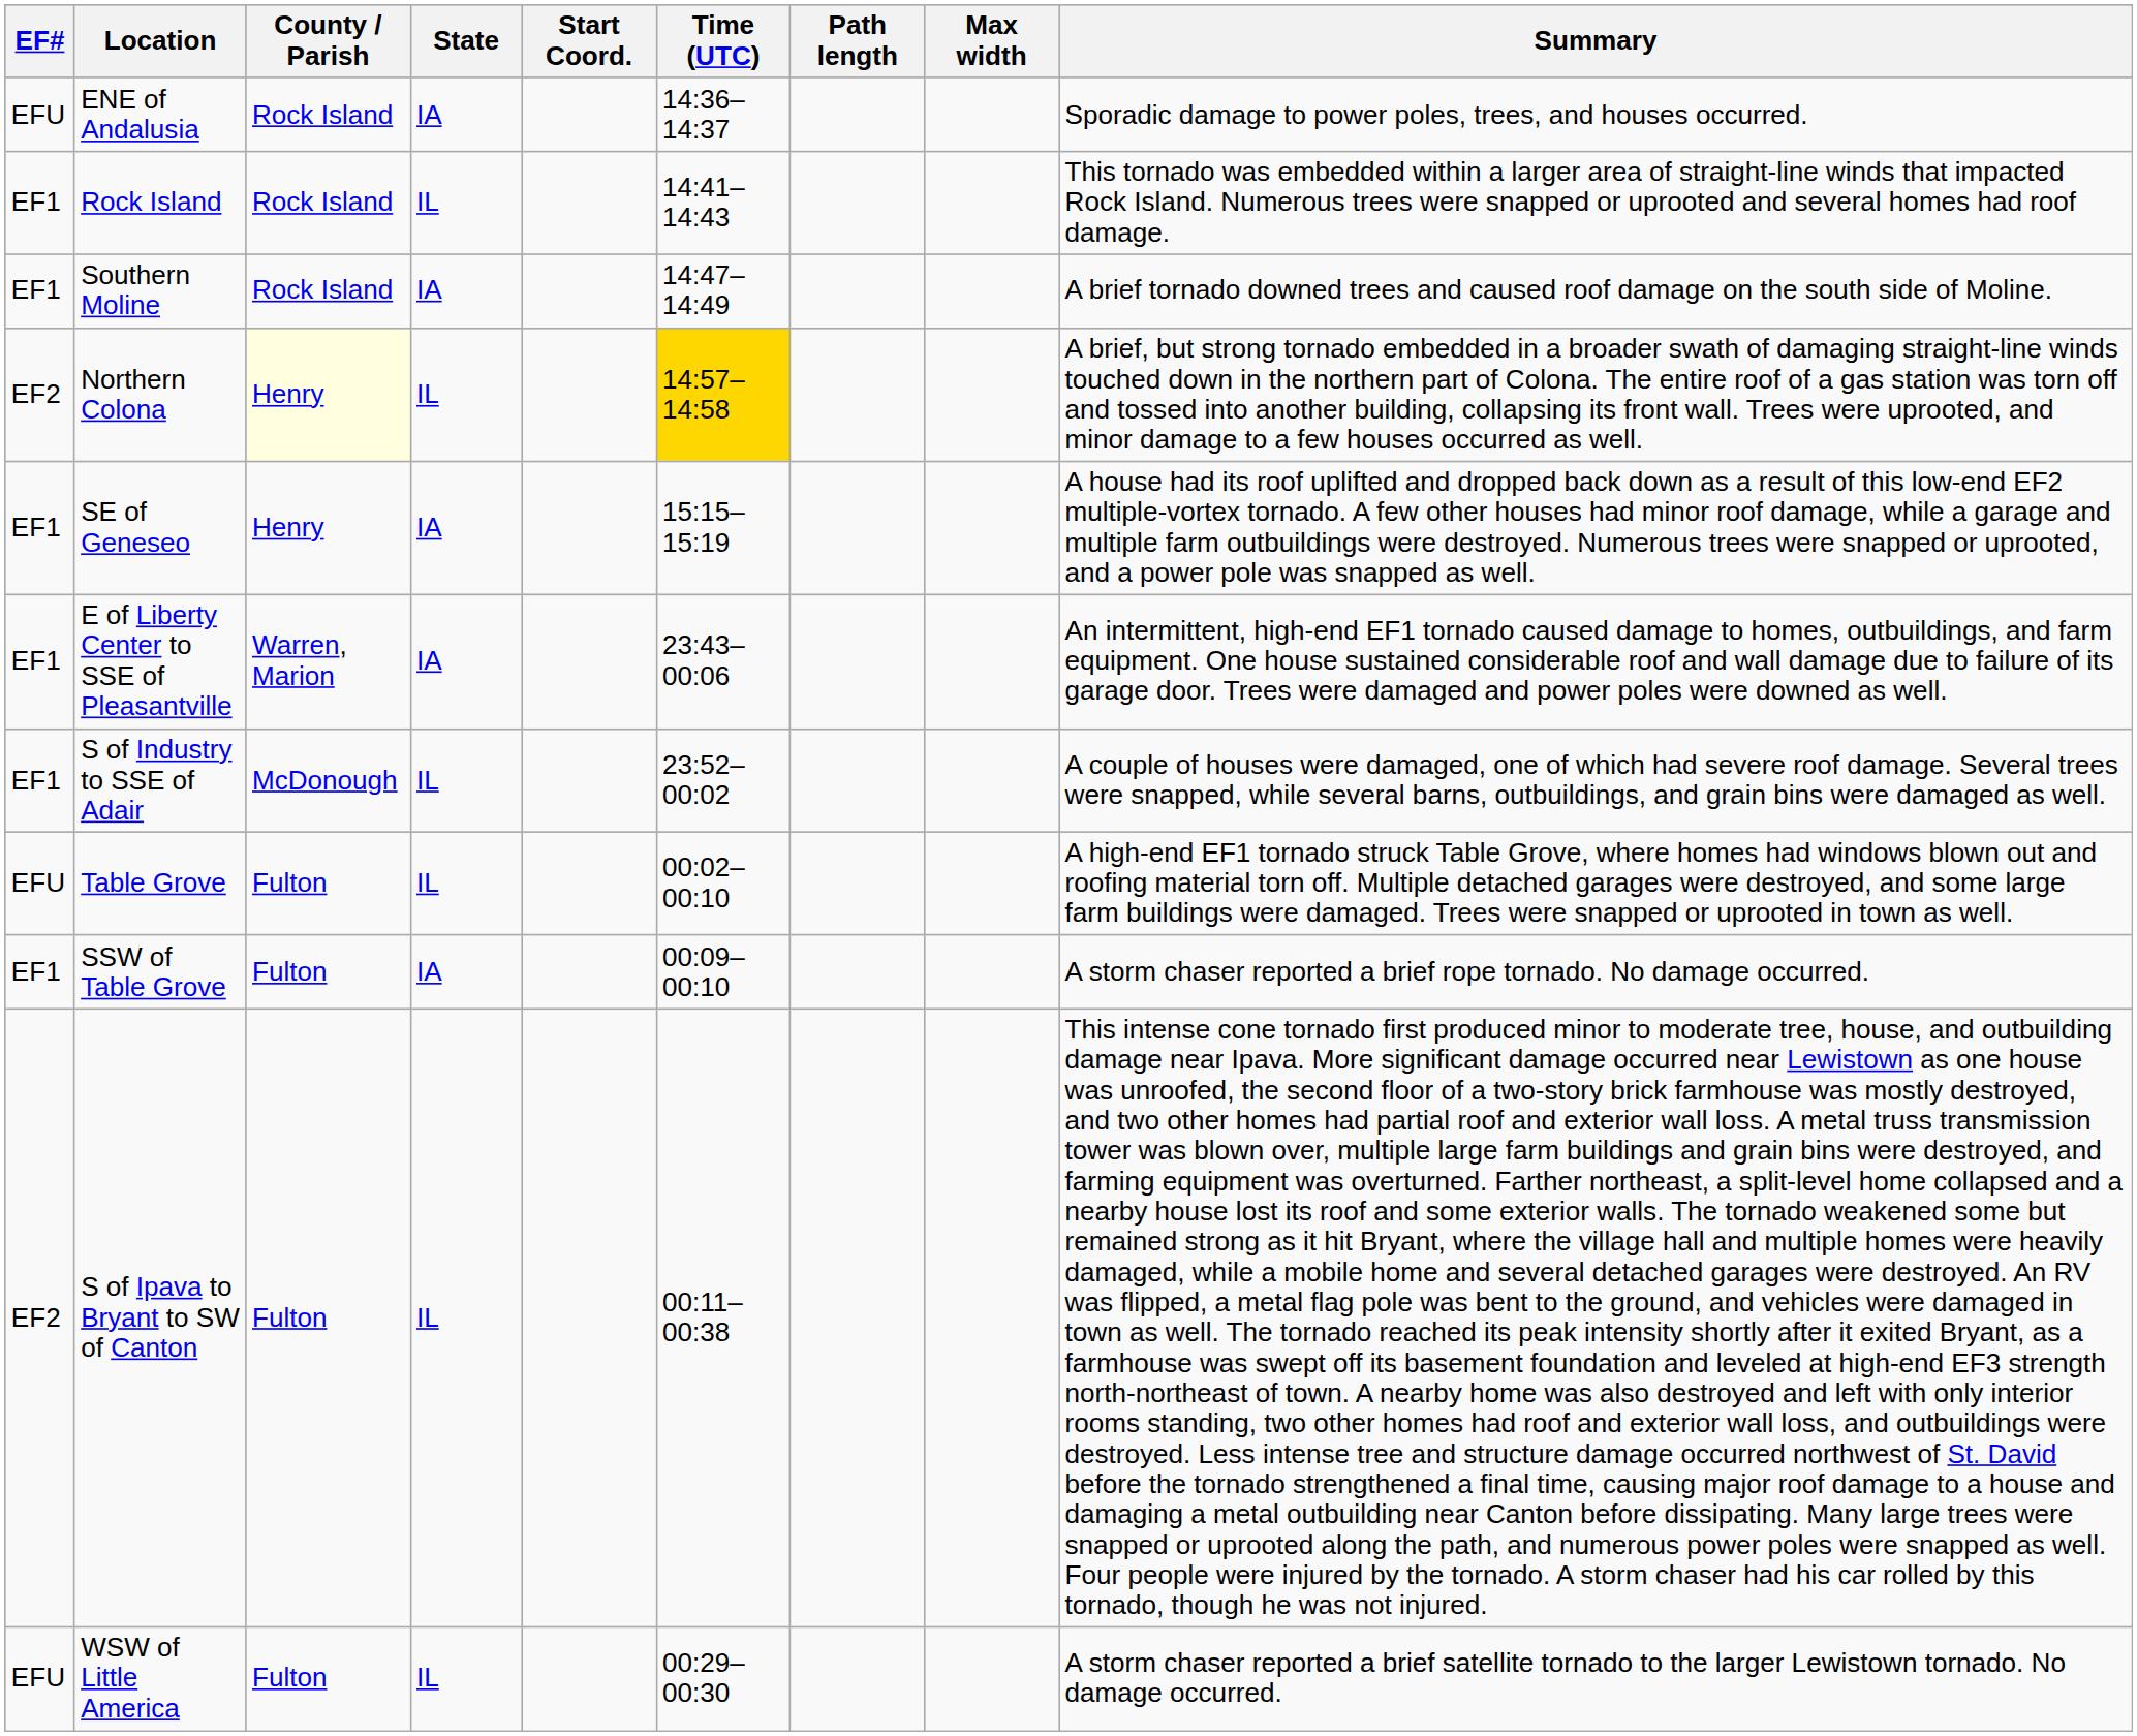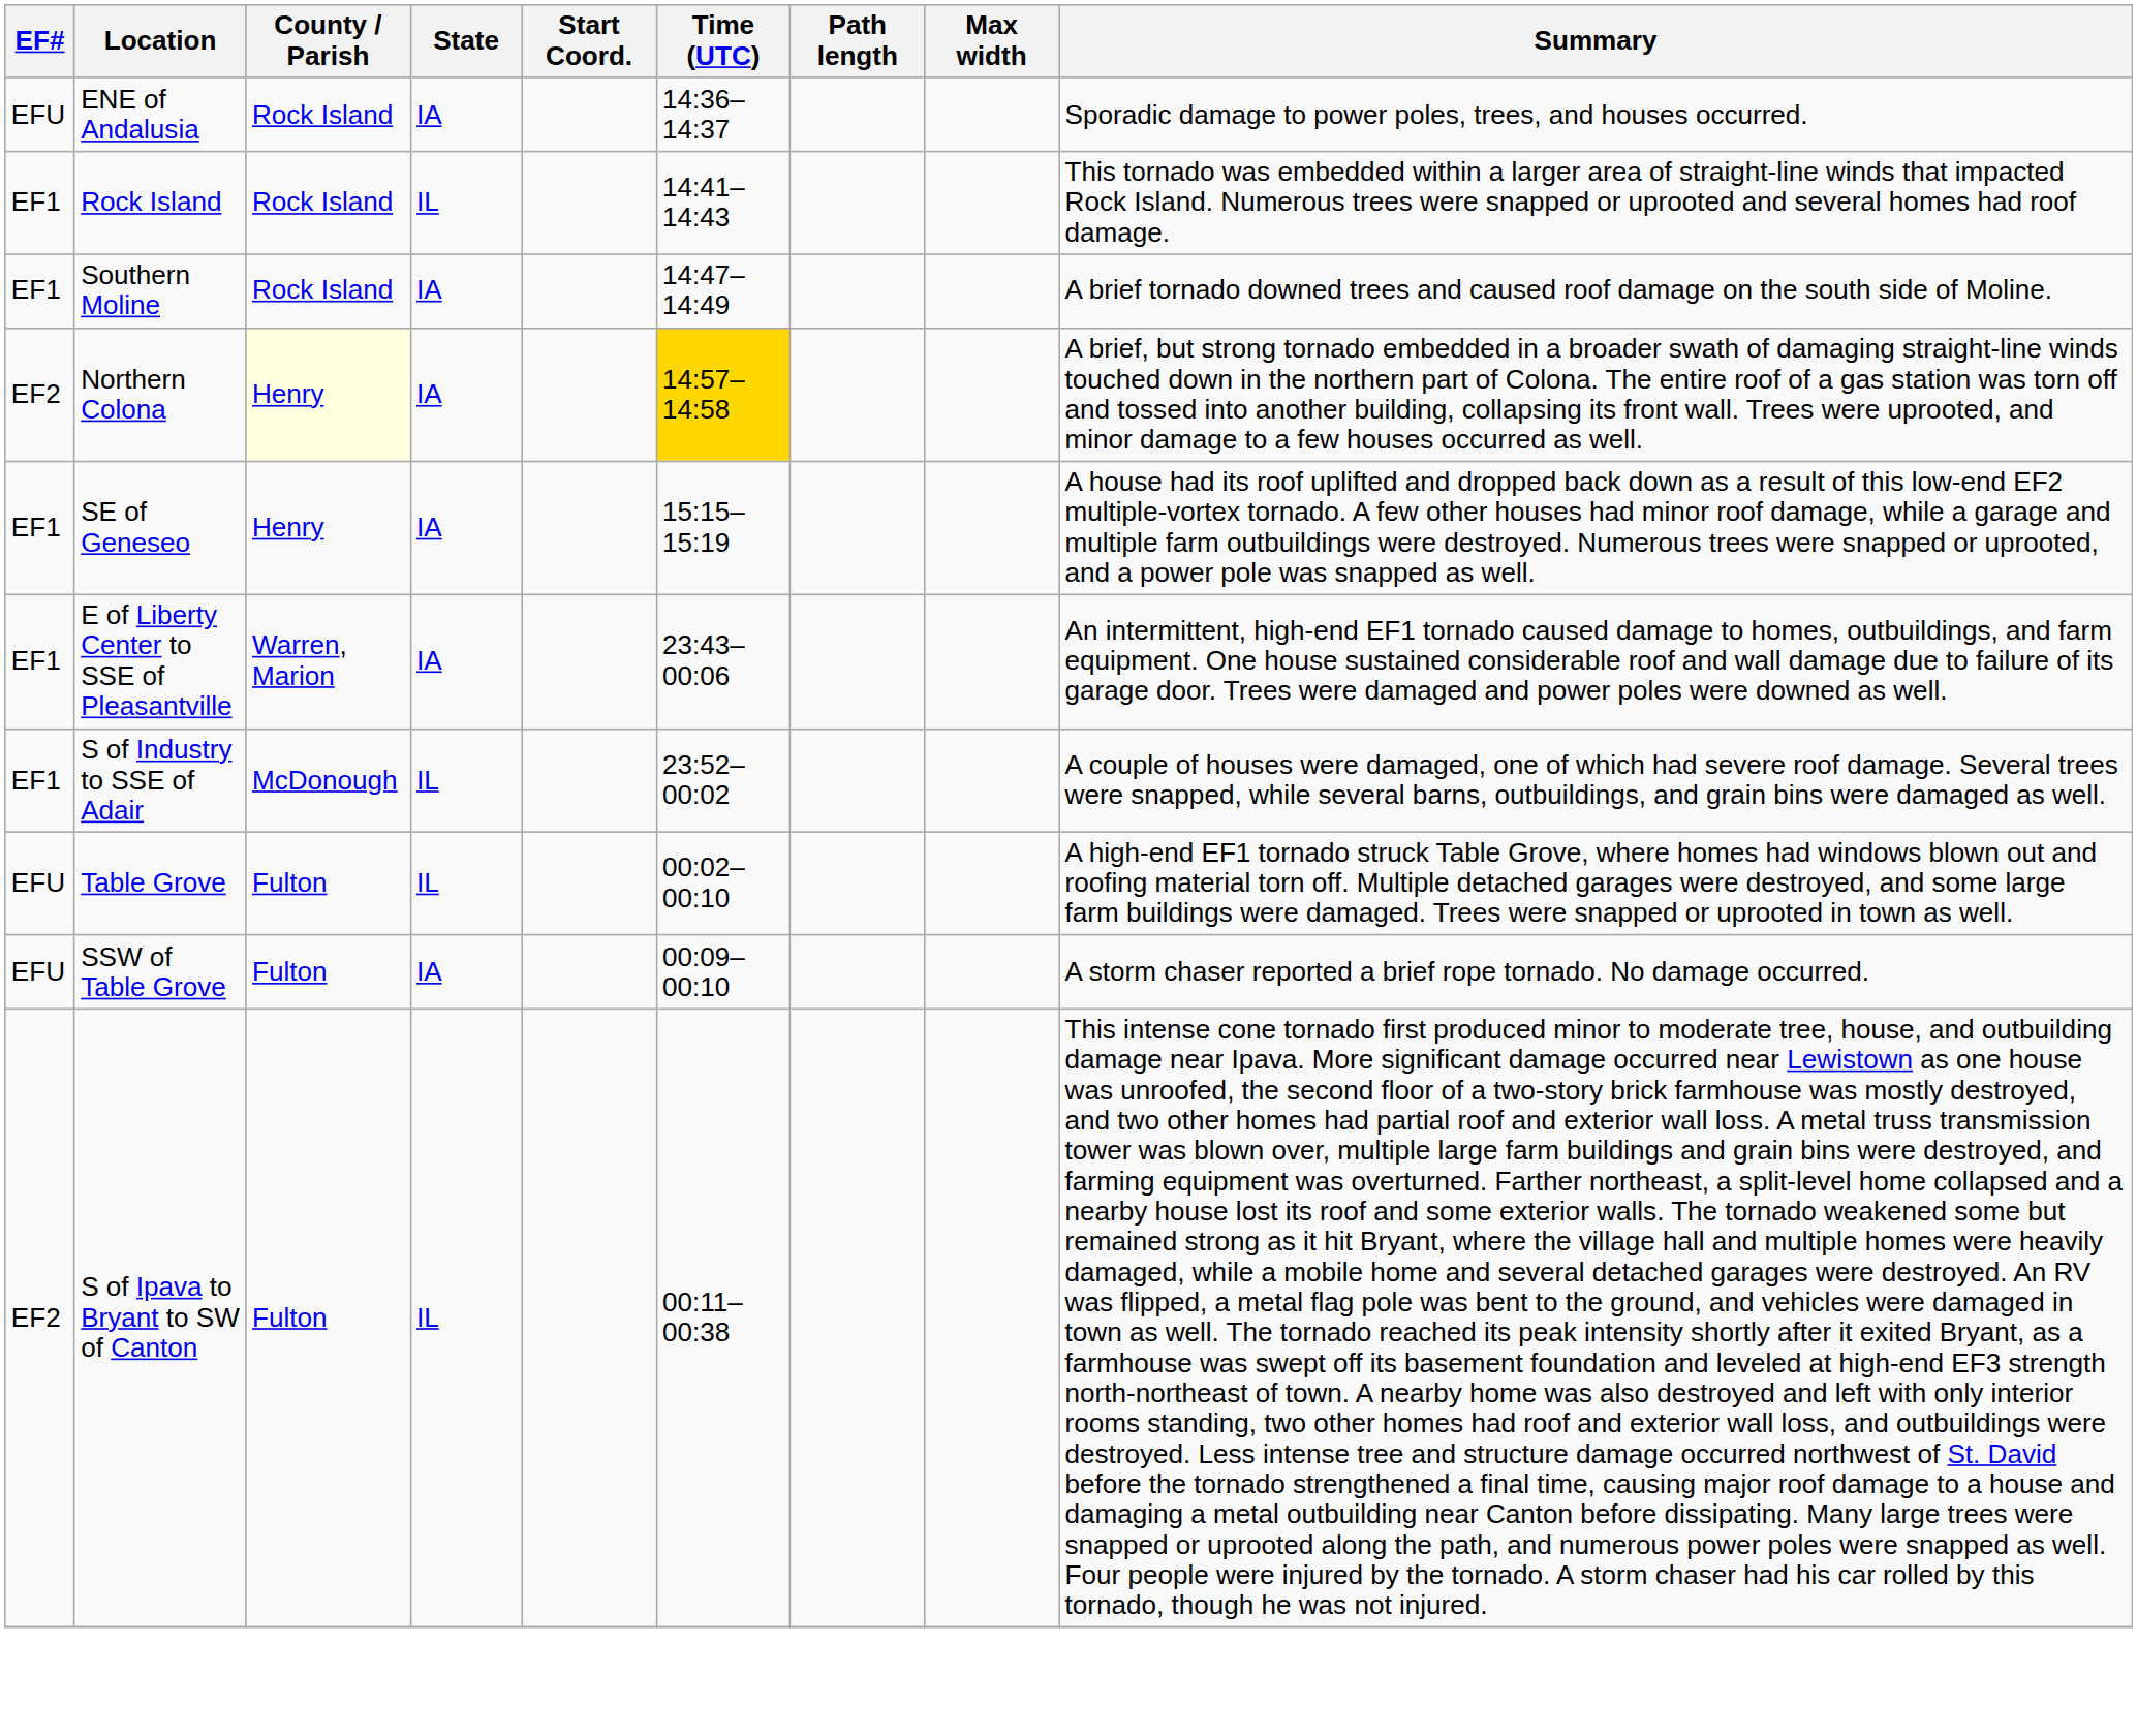Northern Colona | State: IL -> IA
SSW of Table Grove | EF#: EF1 -> EFU
- row: EFU | WSW of Little America | Fulton | IL | 00:29–00:30 | A storm chaser reported a brief satellite tornado to the larger Lewistown tornado. No damage occurred.
